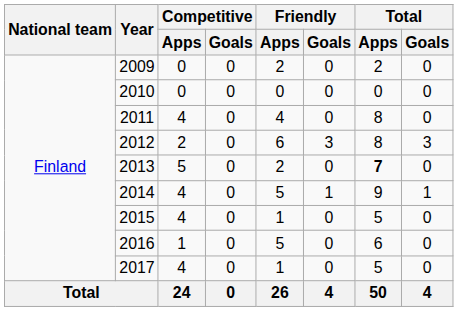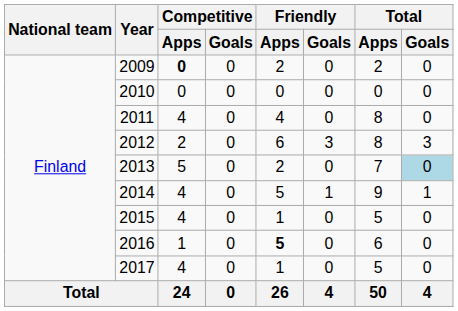2009 | Competitive / Apps: normal -> bold
2013 | Total / Apps: bold -> normal
2013 | Total / Goals: no background -> lightblue background
2016 | Friendly / Apps: normal -> bold
